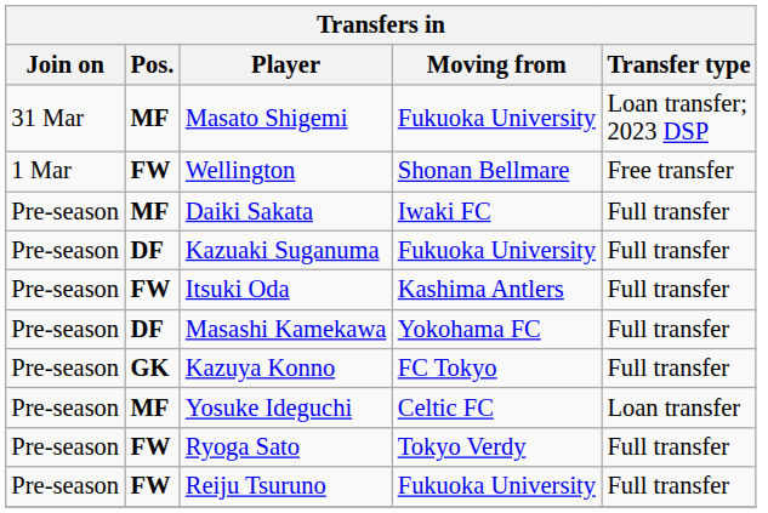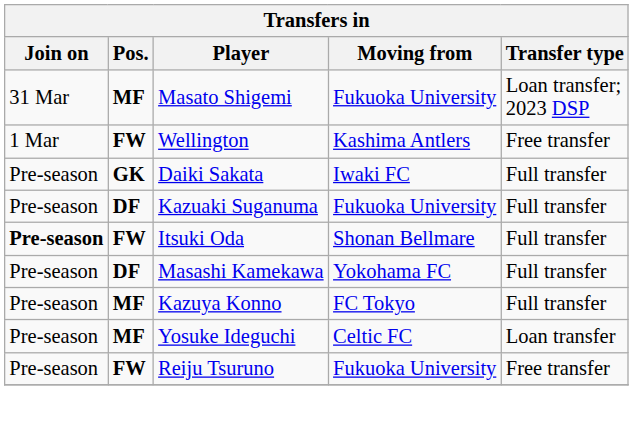Wellington | Moving from: Shonan Bellmare -> Kashima Antlers
Daiki Sakata | Pos.: MF -> GK
Itsuki Oda | Join on: normal -> bold
Itsuki Oda | Moving from: Kashima Antlers -> Shonan Bellmare
Kazuya Konno | Pos.: GK -> MF
- row: Pre-season | FW | Ryoga Sato | Tokyo Verdy | Full transfer
Reiju Tsuruno | Transfer type: Full transfer -> Free transfer
